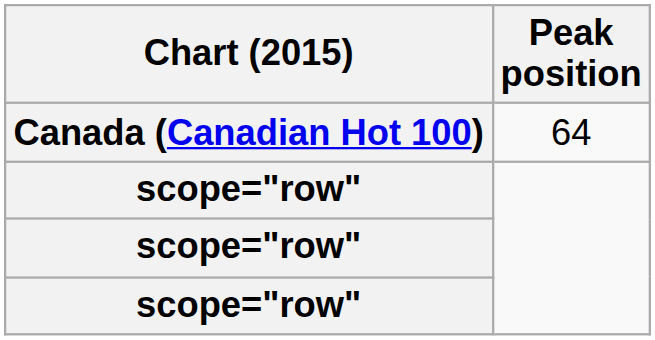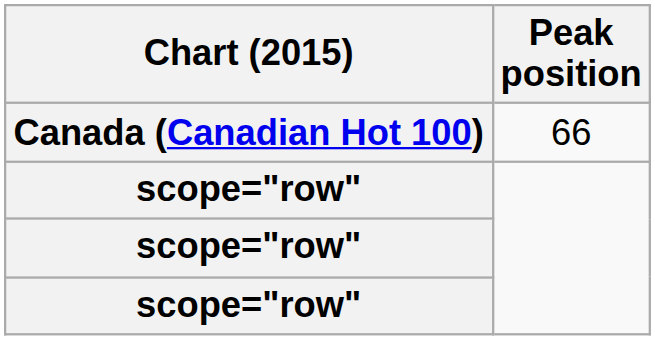Canada (Canadian Hot 100) | Peak position: 64 -> 66
